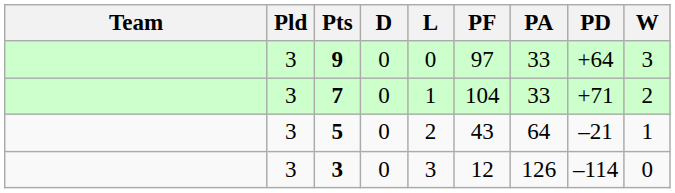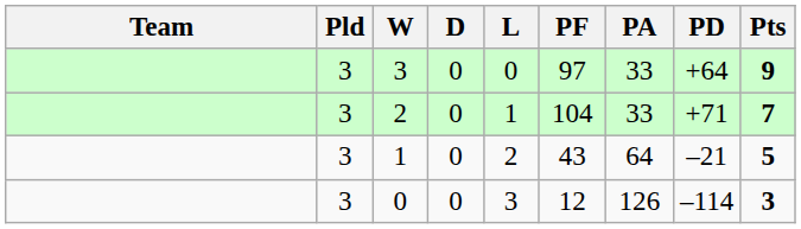columns swapped: W <-> Pts
